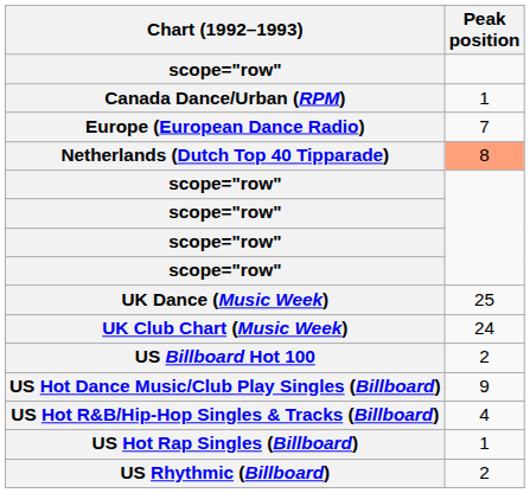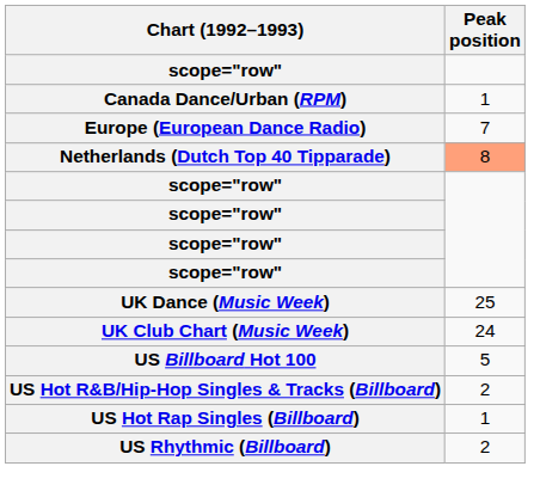US Billboard Hot 100 | Peak position: 2 -> 5
- row: US Hot Dance Music/Club Play Singles (Billboard) | 9
US Hot R&B/Hip-Hop Singles & Tracks (Billboard) | Peak position: 4 -> 2
